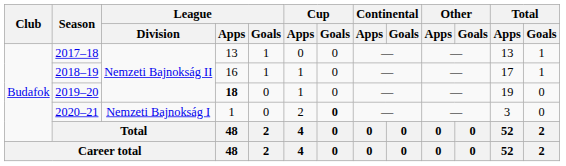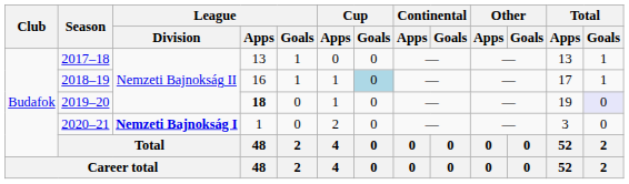2018–19 | Cup / Goals: no background -> lightblue background
2019–20 | Total / Goals: no background -> lavender background
2020–21 | League / Division: normal -> bold
2020–21 | Cup / Goals: bold -> normal
